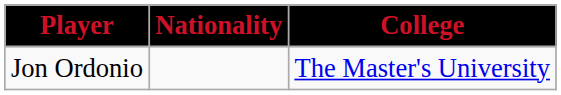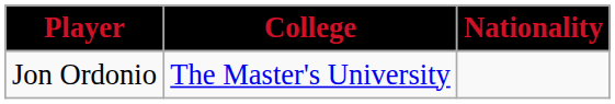columns swapped: Nationality <-> College
